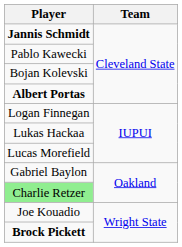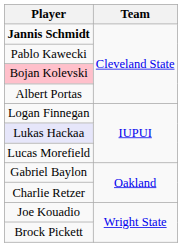Bojan Kolevski | Player: no background -> pink background
Albert Portas | Player: bold -> normal
Lukas Hackaa | Player: no background -> lavender background
Charlie Retzer | Player: lightgreen background -> no background
Brock Pickett | Player: bold -> normal
